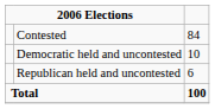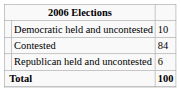rows swapped: Democratic held and uncontested <-> Contested
